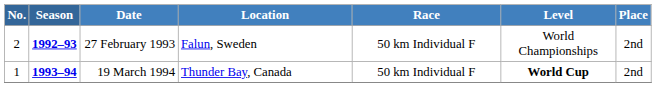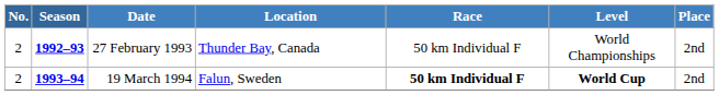27 February 1993 | Location: Falun, Sweden -> Thunder Bay, Canada
19 March 1994 | No.: 1 -> 2
19 March 1994 | Location: Thunder Bay, Canada -> Falun, Sweden
19 March 1994 | Race: normal -> bold
